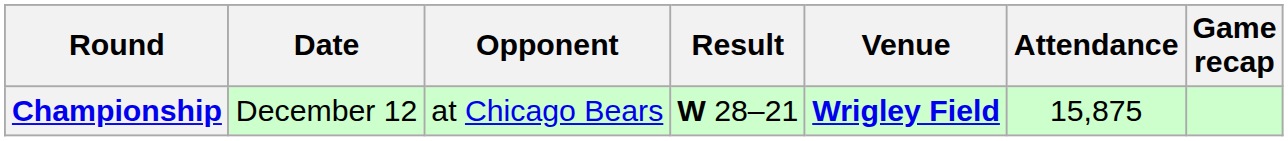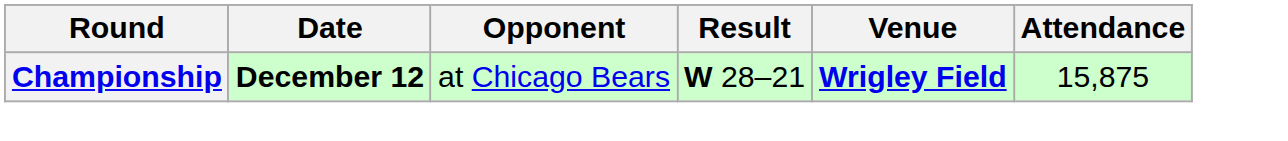- column: Game recap
Championship | Date: normal -> bold
